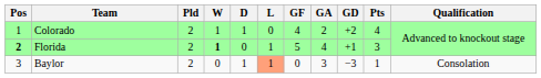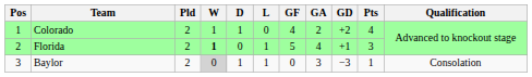Florida | Pos: bold -> normal
Baylor | W: no background -> lightgrey background
Baylor | L: lightsalmon background -> no background
